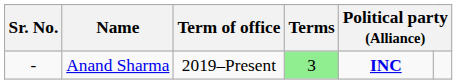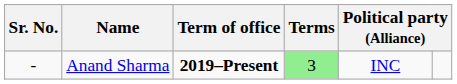Anand Sharma | Term of office: normal -> bold
Anand Sharma | column 5: bold -> normal
